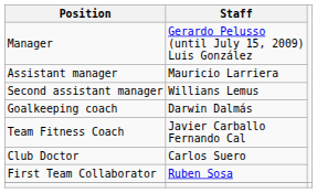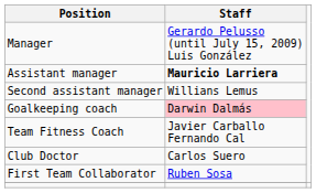Assistant manager | Staff: normal -> bold
Goalkeeping coach | Staff: no background -> pink background
